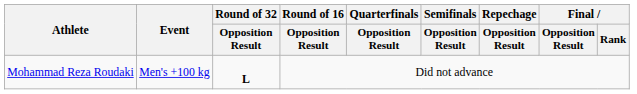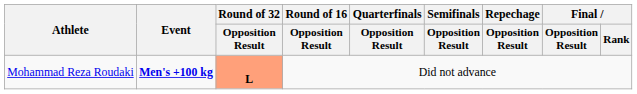Mohammad Reza Roudaki | Event: normal -> bold
Mohammad Reza Roudaki | Round of 32 / Opposition Result: no background -> lightsalmon background
